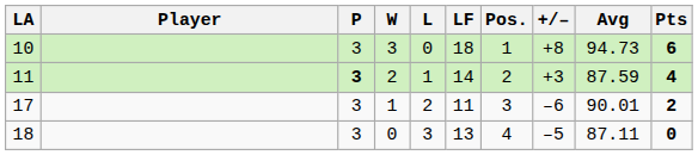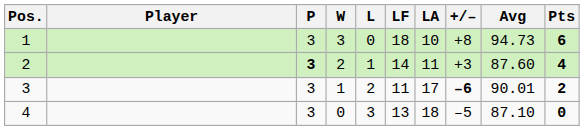columns swapped: Pos. <-> LA
row 3 | Avg: 87.59 -> 87.60
row 4 | +/–: normal -> bold
row 5 | Avg: 87.11 -> 87.10
